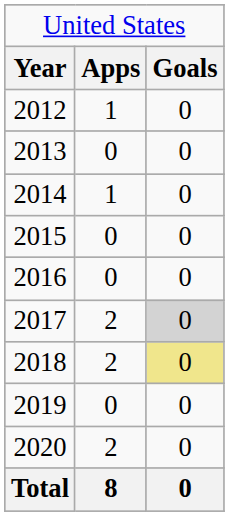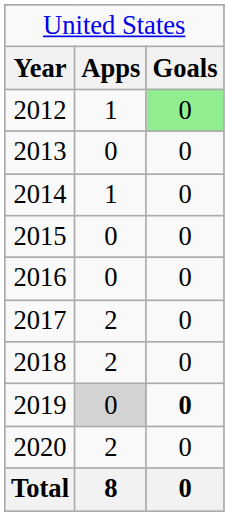2012 | column 3: no background -> lightgreen background
2017 | column 3: lightgrey background -> no background
2018 | column 3: khaki background -> no background
2019 | column 2: no background -> lightgrey background
2019 | column 3: normal -> bold
